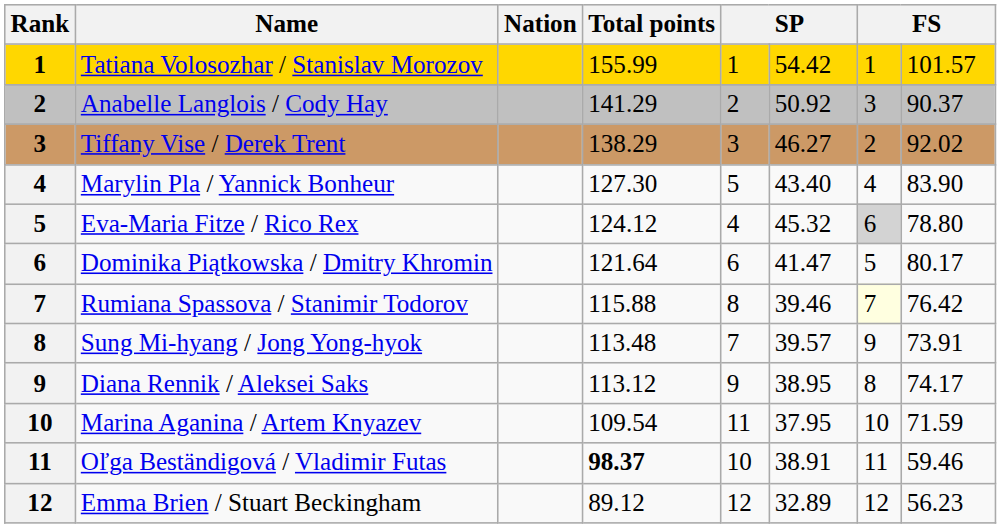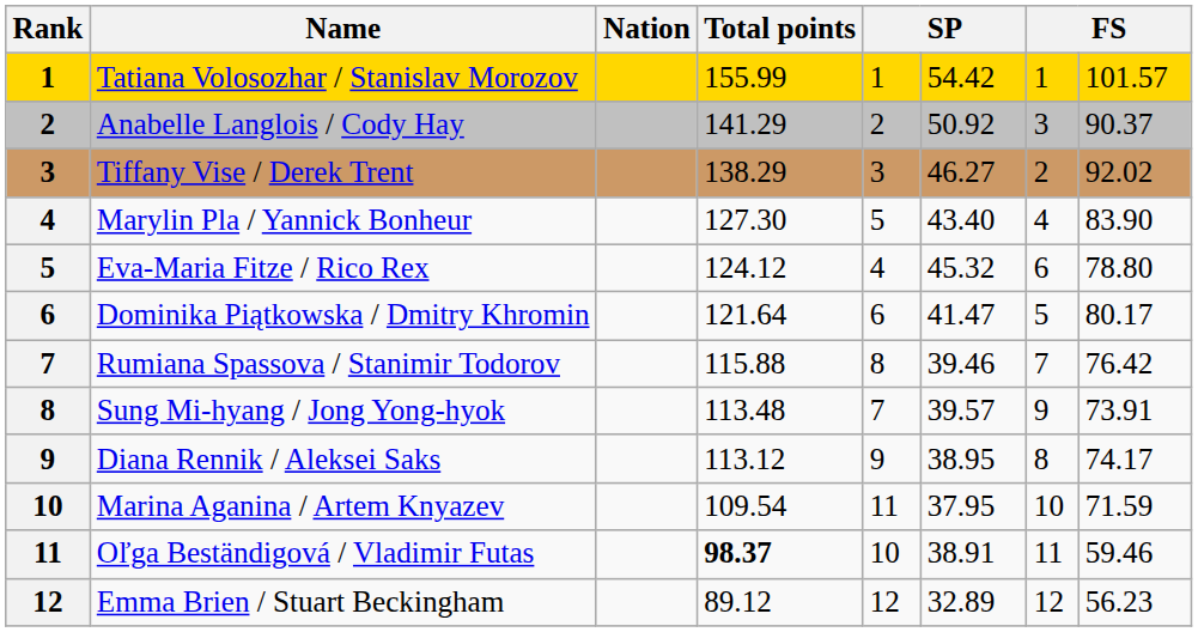Eva-Maria Fitze / Rico Rex | column 7: lightgrey background -> no background
Rumiana Spassova / Stanimir Todorov | column 7: lightyellow background -> no background
